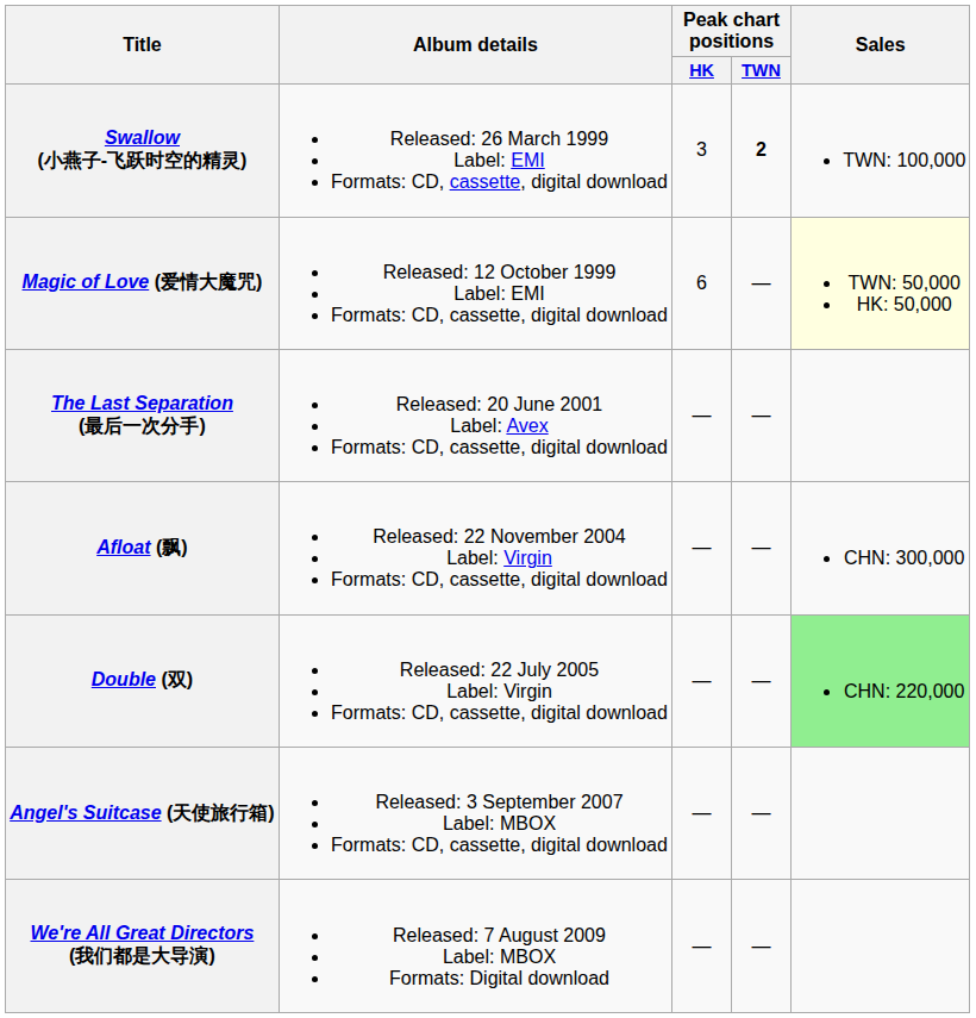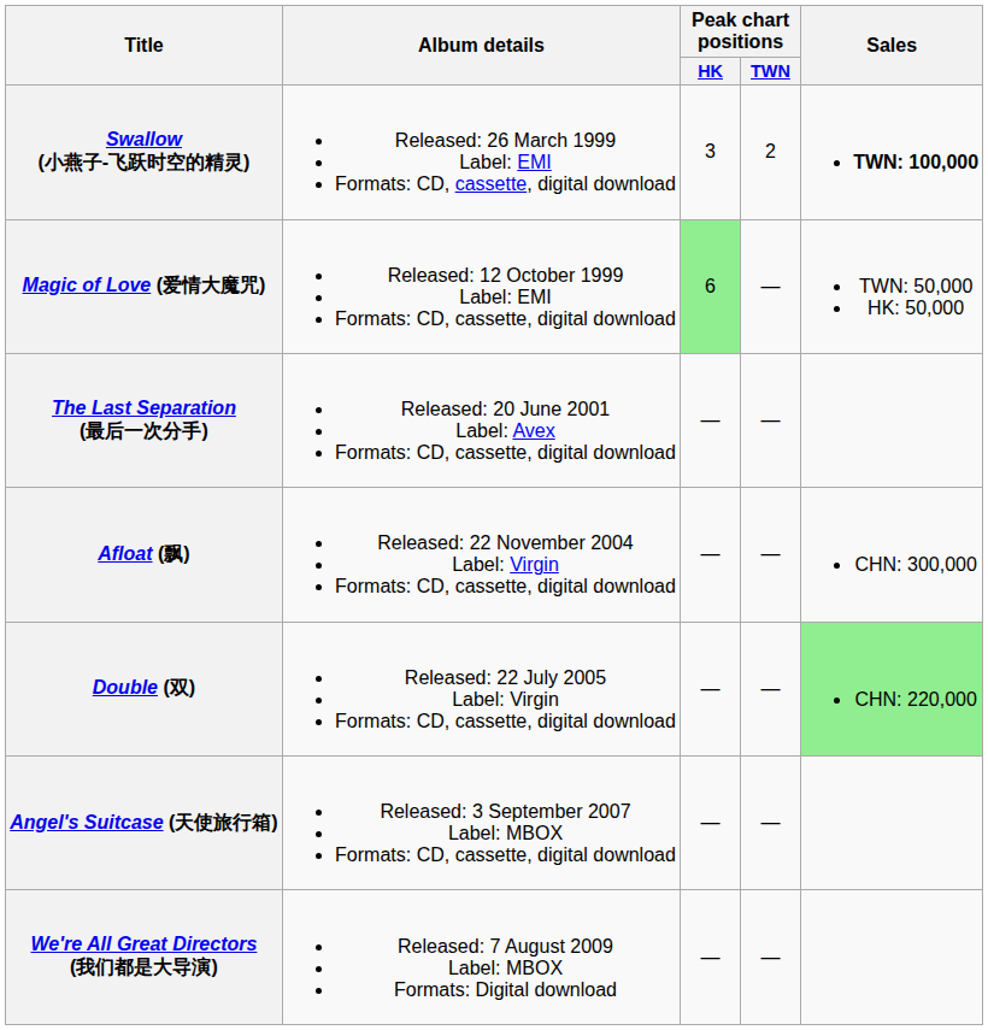Swallow (小燕子-飞跃时空的精灵) | Peak chart positions / TWN: bold -> normal
Swallow (小燕子-飞跃时空的精灵) | Sales: normal -> bold
Magic of Love (爱情大魔咒) | Peak chart positions / HK: no background -> lightgreen background
Magic of Love (爱情大魔咒) | Sales: lightyellow background -> no background
